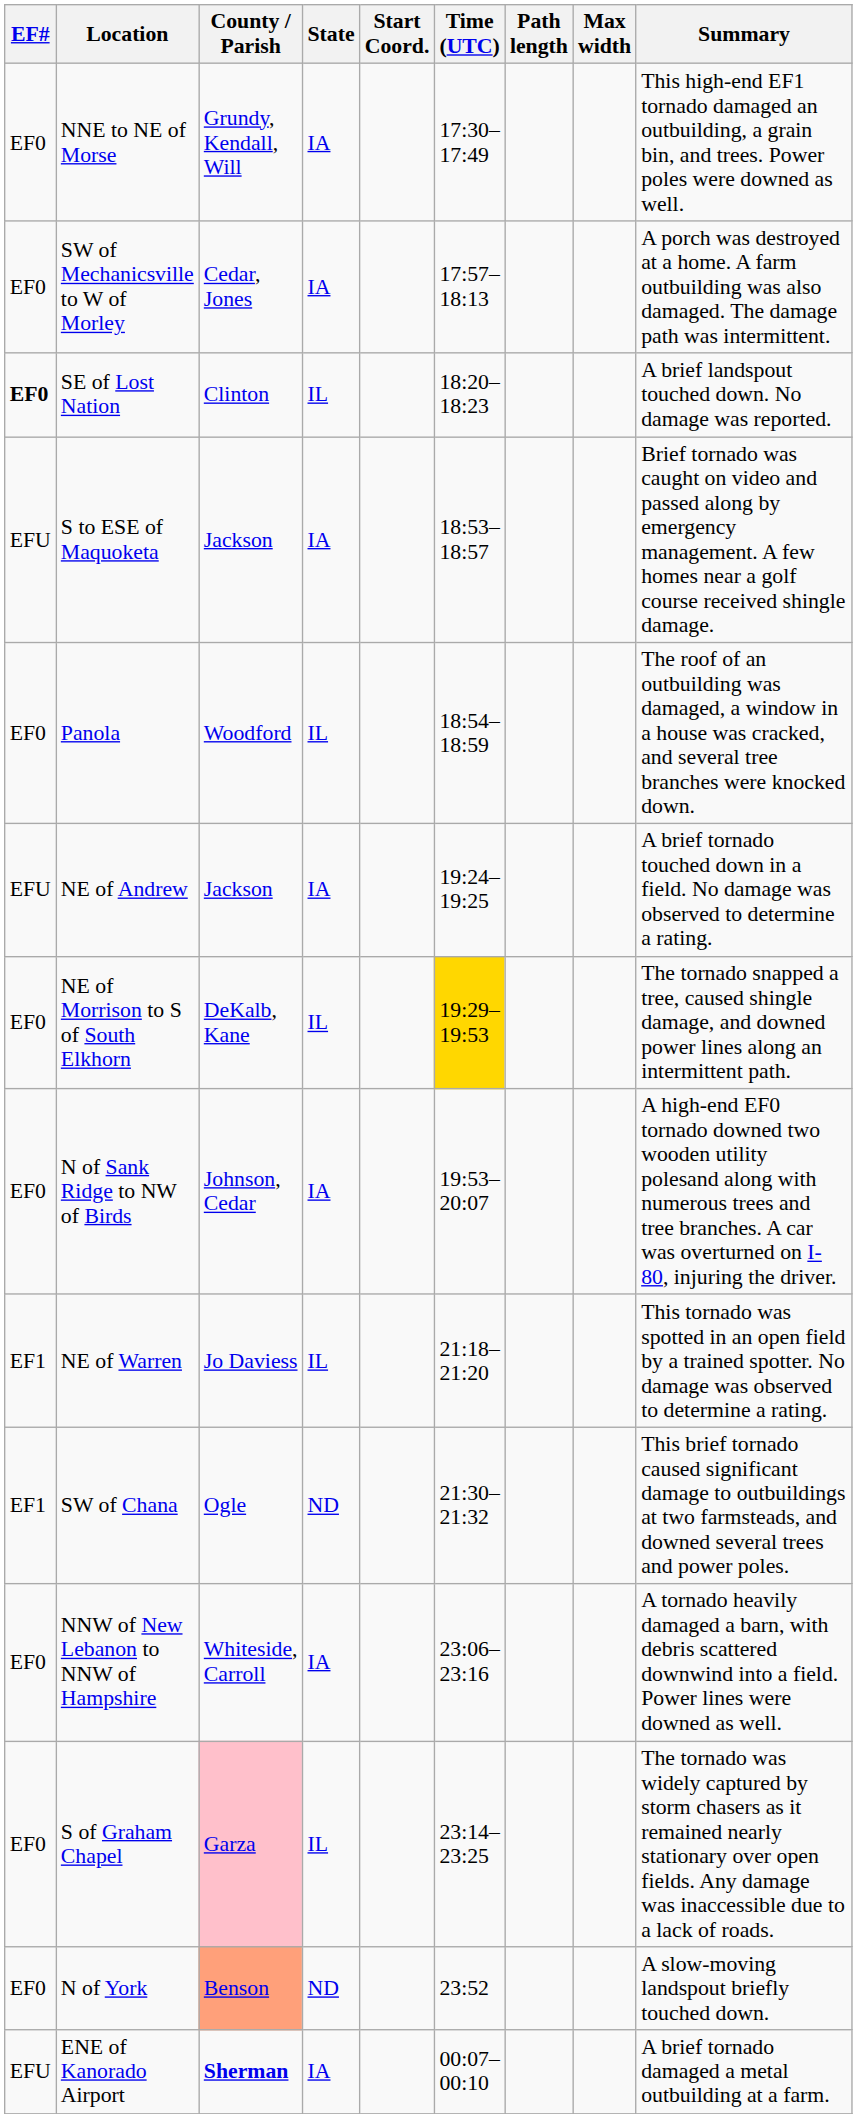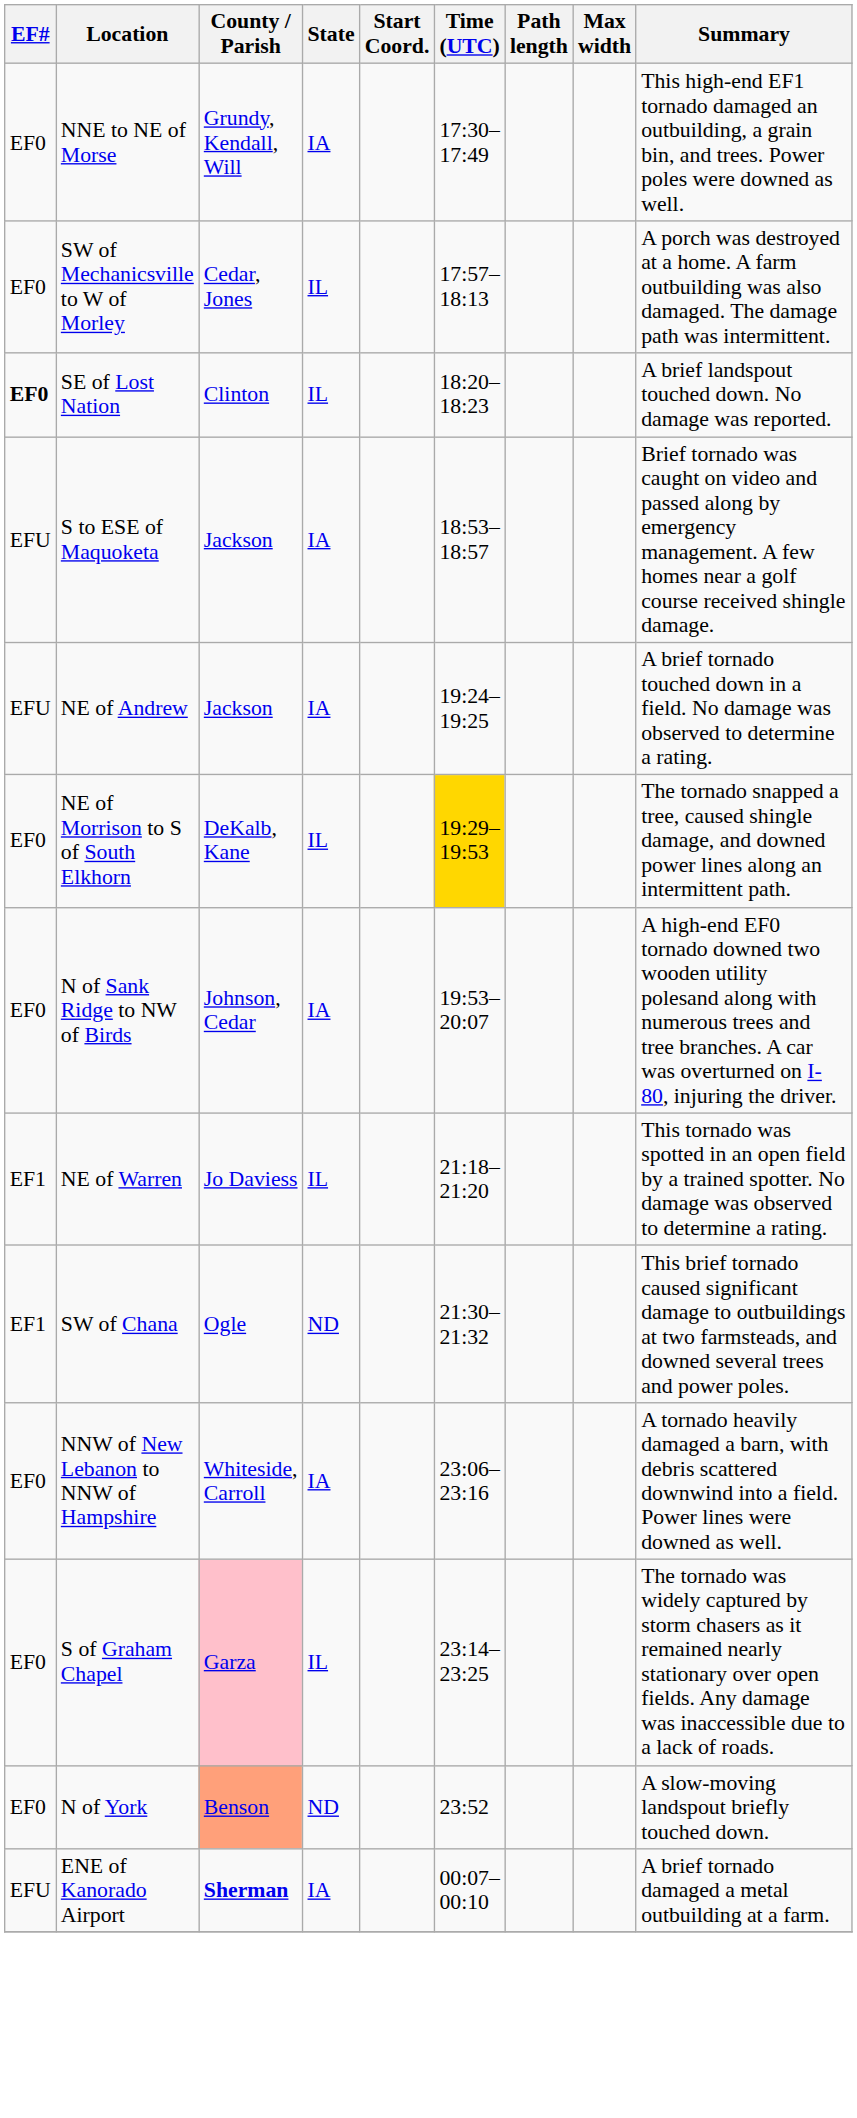SW of Mechanicsville to W of Morley | State: IA -> IL
- row: EF0 | Panola | Woodford | IL | 18:54–18:59 | The roof of an outbuilding was damaged, a window in a house was cracked, and several tree branches were knocked down.
